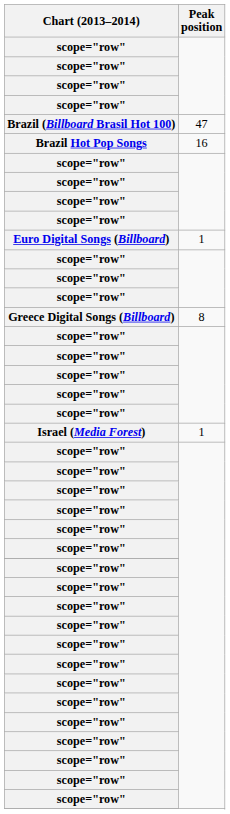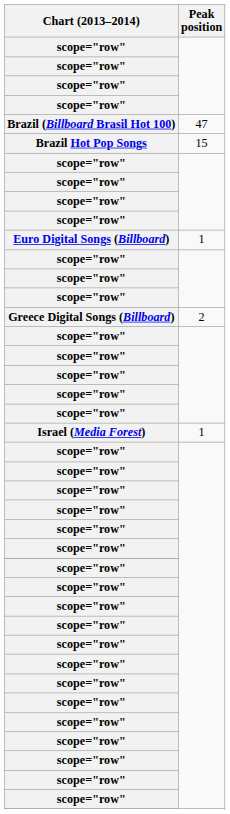Brazil Hot Pop Songs | Peak position: 16 -> 15
Greece Digital Songs (Billboard) | Peak position: 8 -> 2
